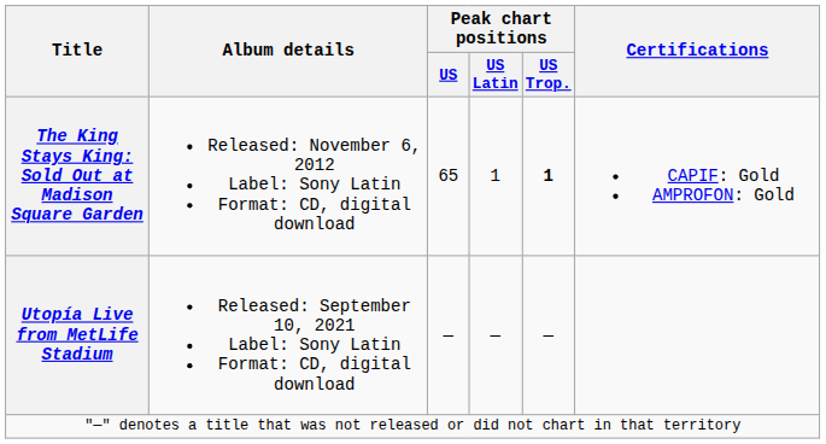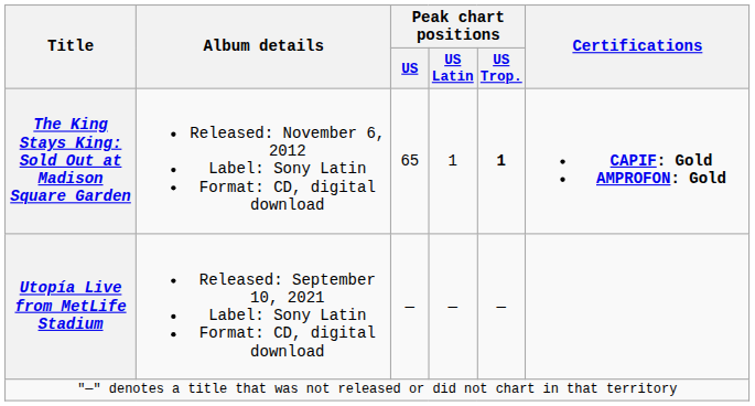The King Stays King: Sold Out at Madison Square Garden | Certifications: normal -> bold
